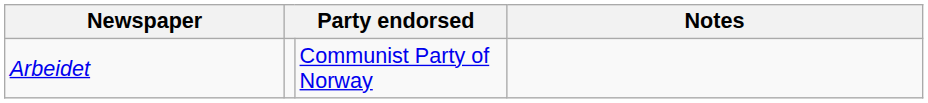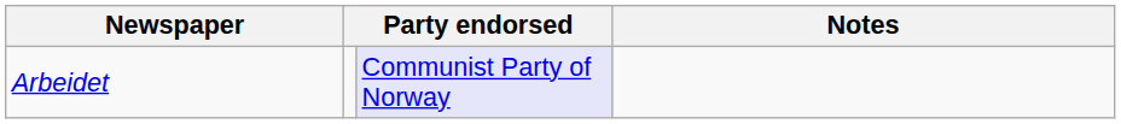Arbeidet | column 3: no background -> lavender background
